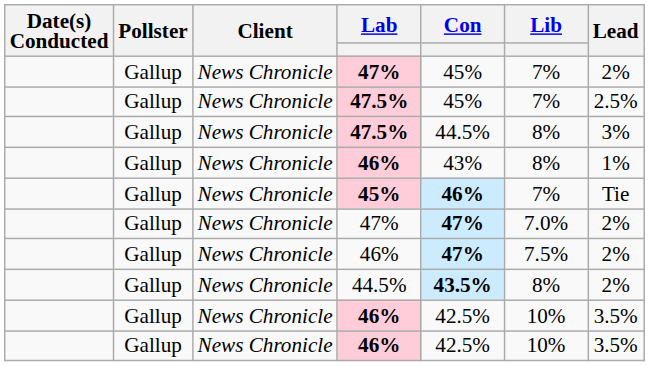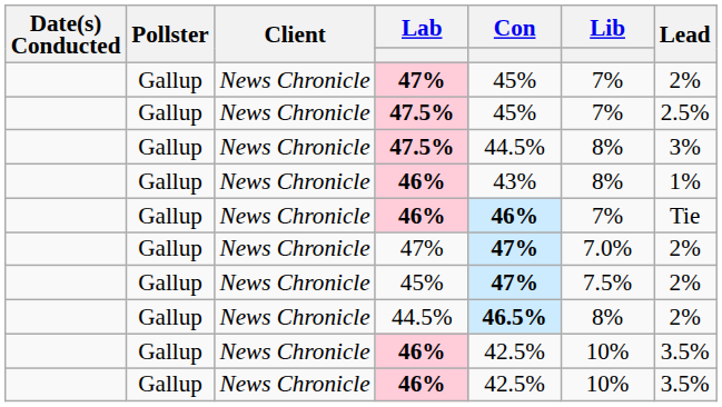row 7 | Lab: 45% -> 46%
row 9 | Lab: 46% -> 45%
row 10 | Con: 43.5% -> 46.5%
